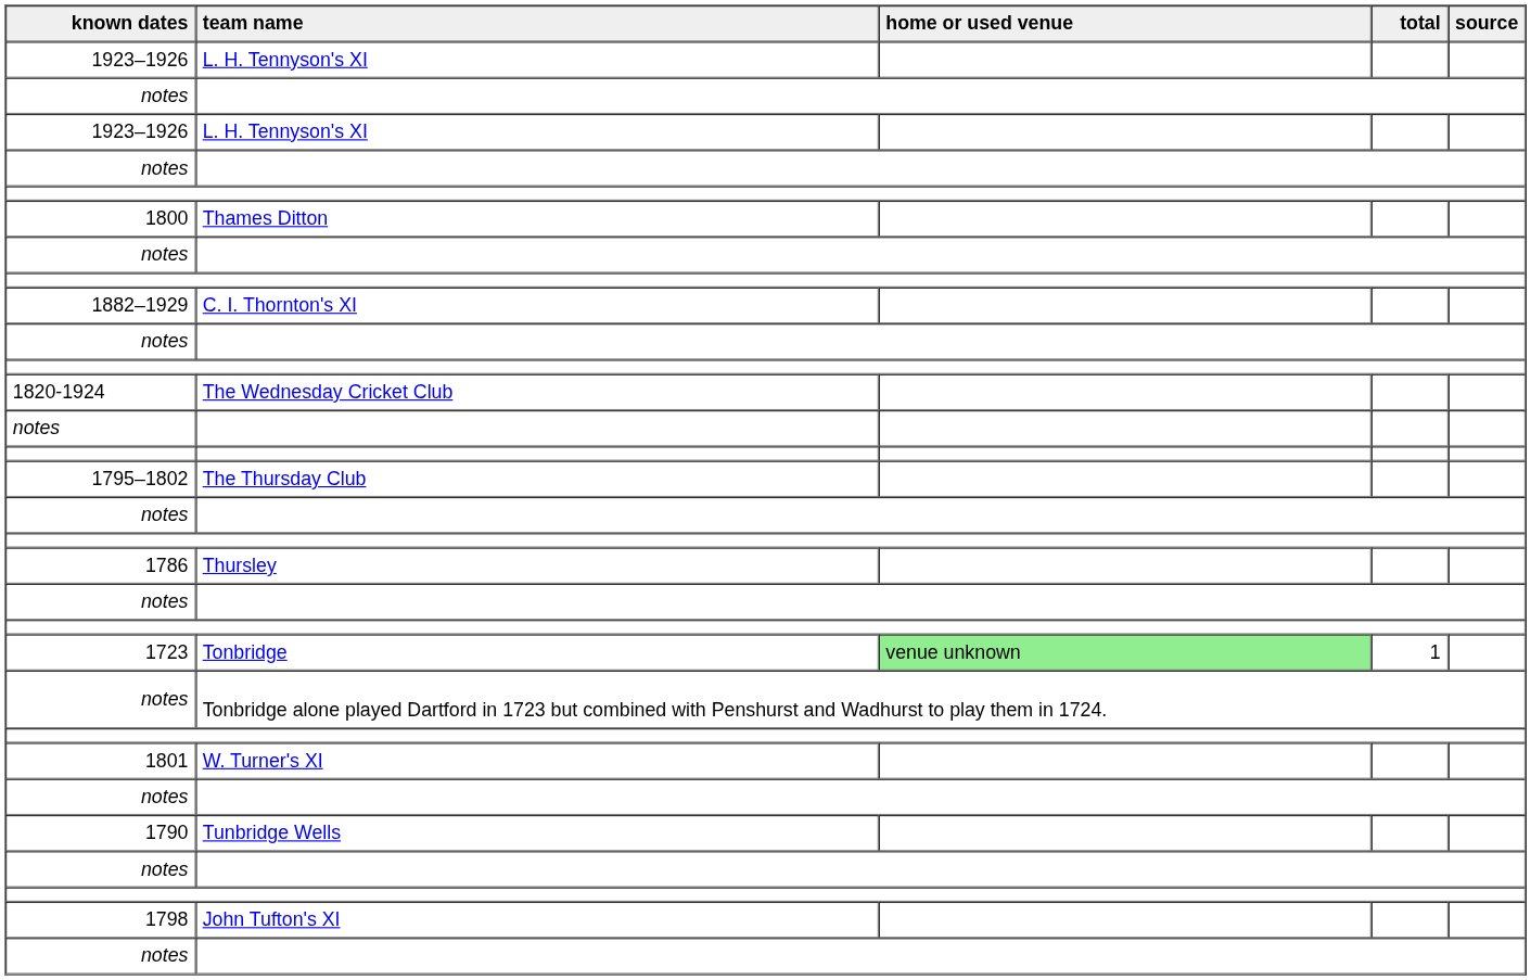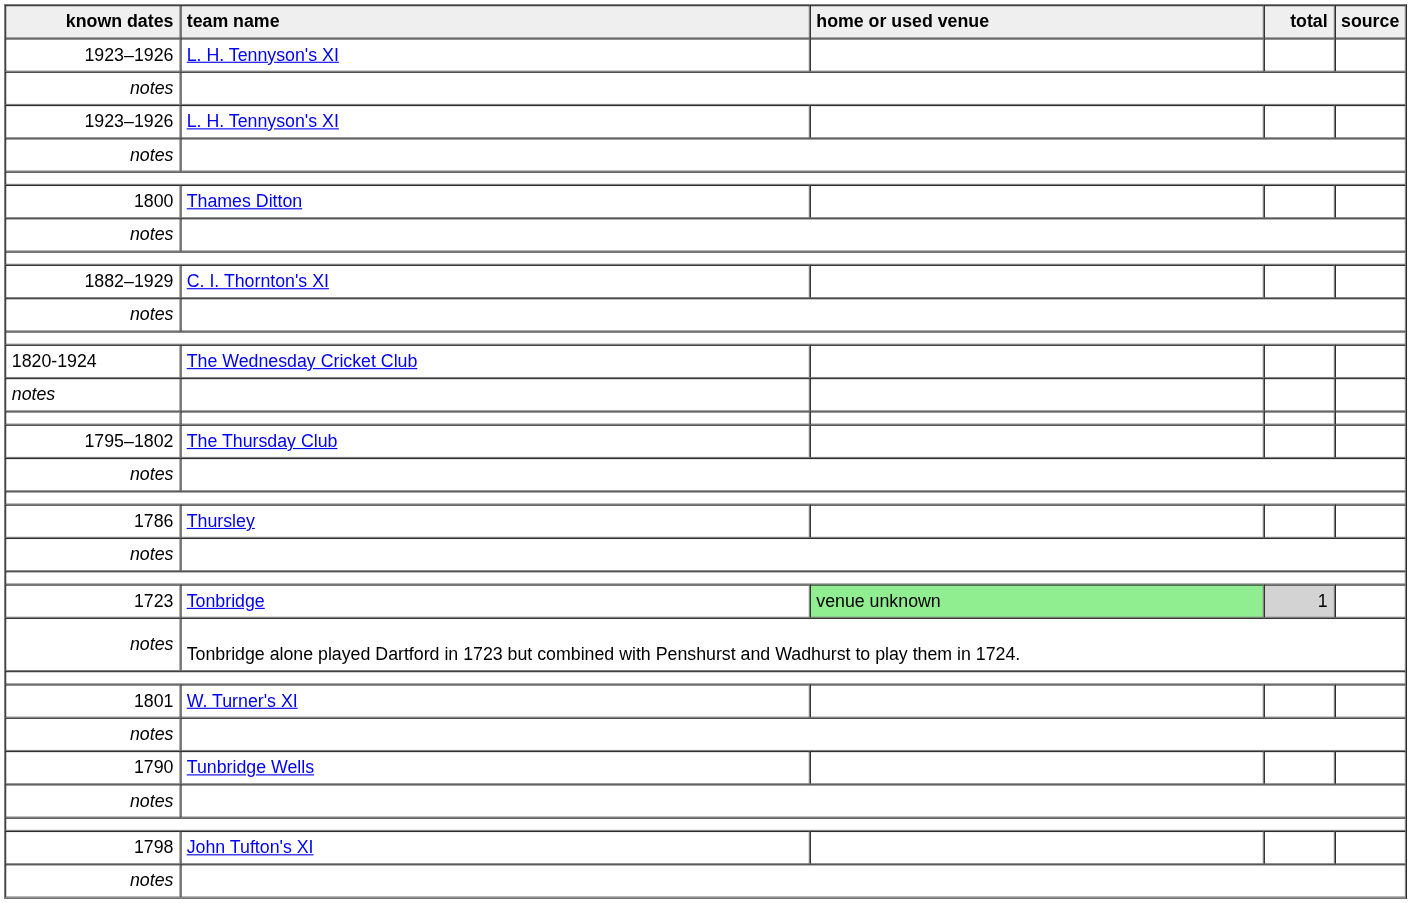1723 | total: no background -> lightgrey background
